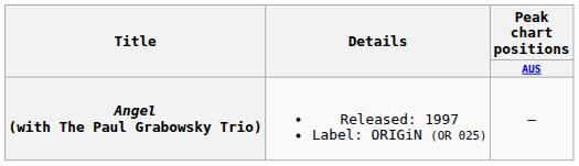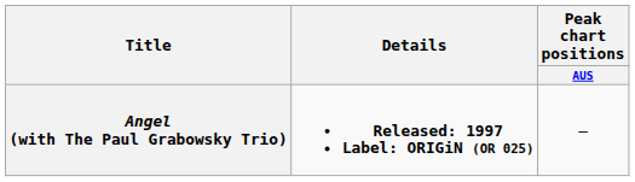Angel (with The Paul Grabowsky Trio) | Details: normal -> bold
